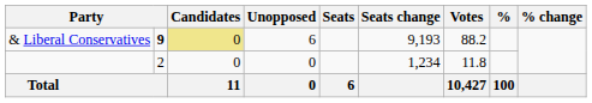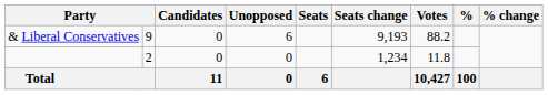& Liberal Conservatives | column 2: bold -> normal
& Liberal Conservatives | Candidates: khaki background -> no background
